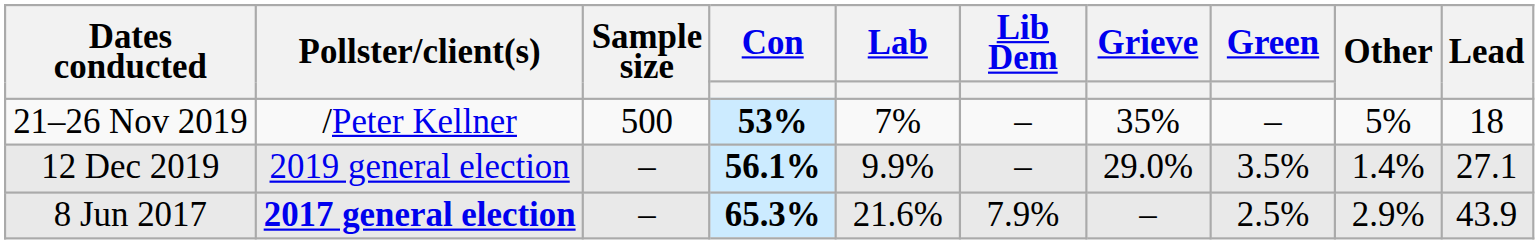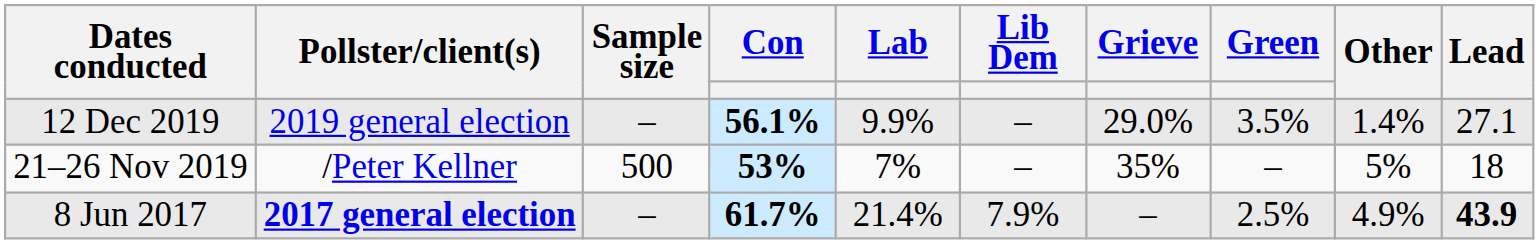rows swapped: 12 Dec 2019 <-> 21–26 Nov 2019
8 Jun 2017 | Con: 65.3% -> 61.7%
8 Jun 2017 | Lab: 21.6% -> 21.4%
8 Jun 2017 | Other: 2.9% -> 4.9%
8 Jun 2017 | Lead: normal -> bold
